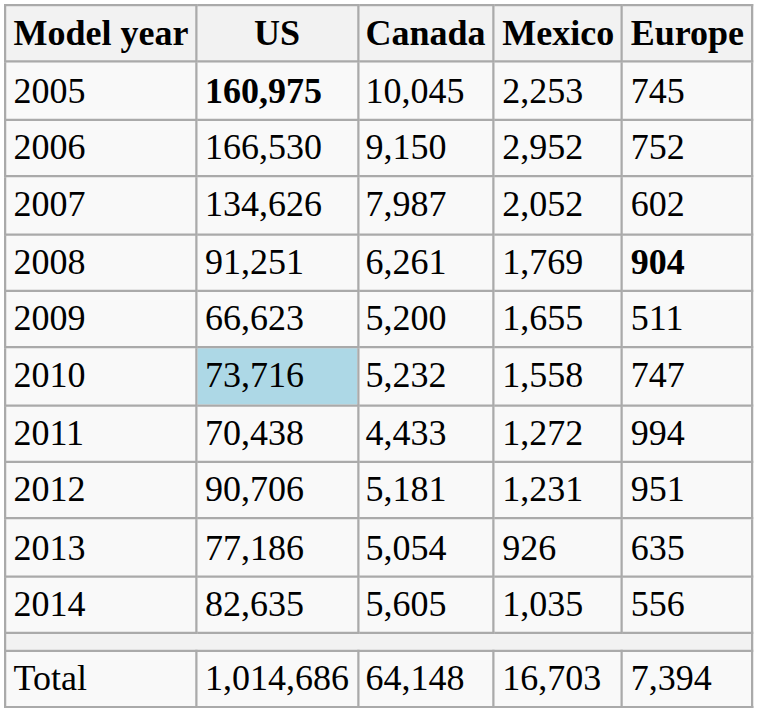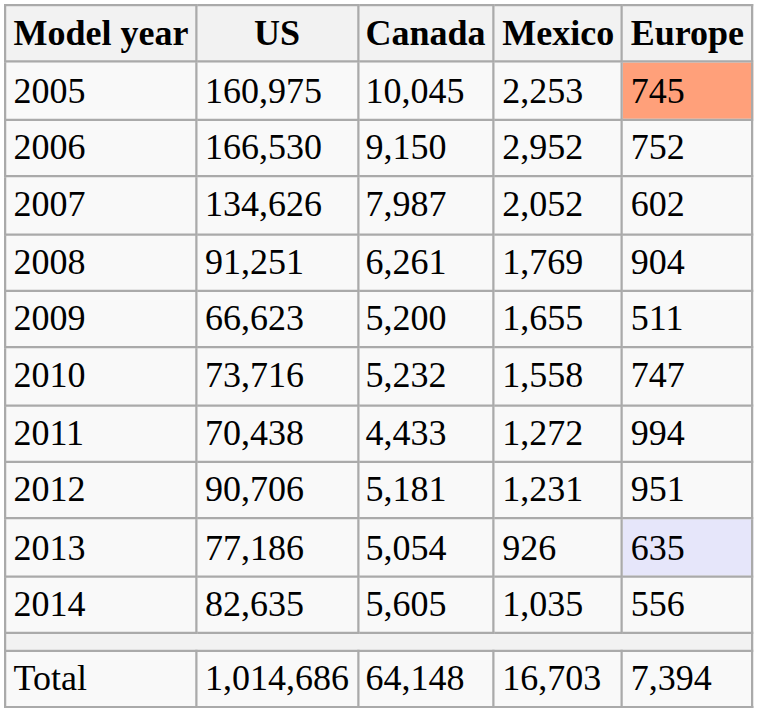2005 | US: bold -> normal
2005 | Europe: no background -> lightsalmon background
2008 | Europe: bold -> normal
2010 | US: lightblue background -> no background
2013 | Europe: no background -> lavender background
